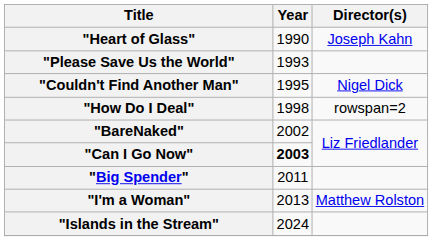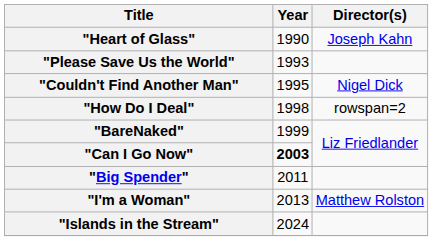"BareNaked" | Year: 2002 -> 1999
